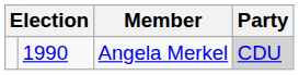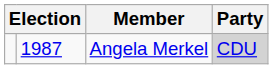Angela Merkel | column 2: 1990 -> 1987
